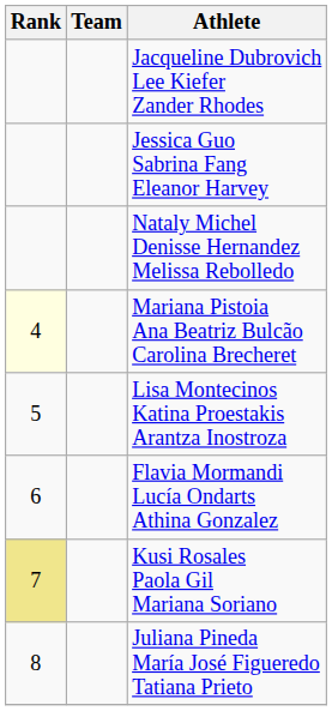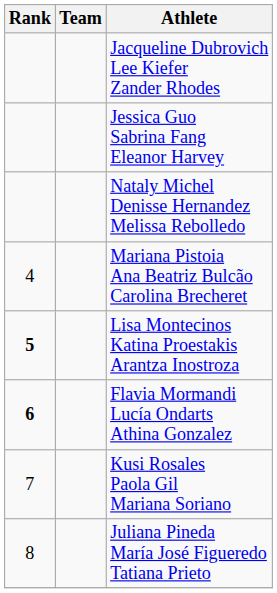Mariana Pistoia Ana Beatriz Bulcão Carolina Brecheret | Rank: lightyellow background -> no background
Lisa Montecinos Katina Proestakis Arantza Inostroza | Rank: normal -> bold
Flavia Mormandi Lucía Ondarts Athina Gonzalez | Rank: normal -> bold
Kusi Rosales Paola Gil Mariana Soriano | Rank: khaki background -> no background
